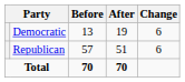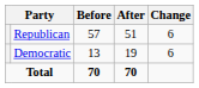rows swapped: Republican <-> Democratic
